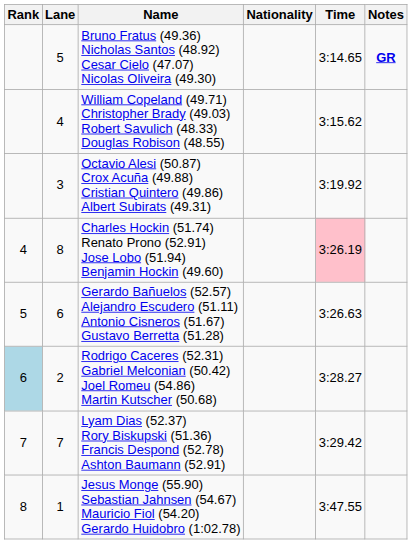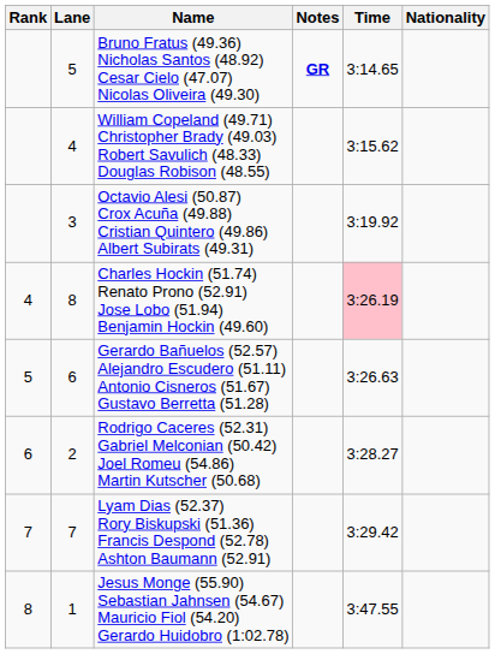columns swapped: Nationality <-> Notes
row 7 | Rank: lightblue background -> no background
